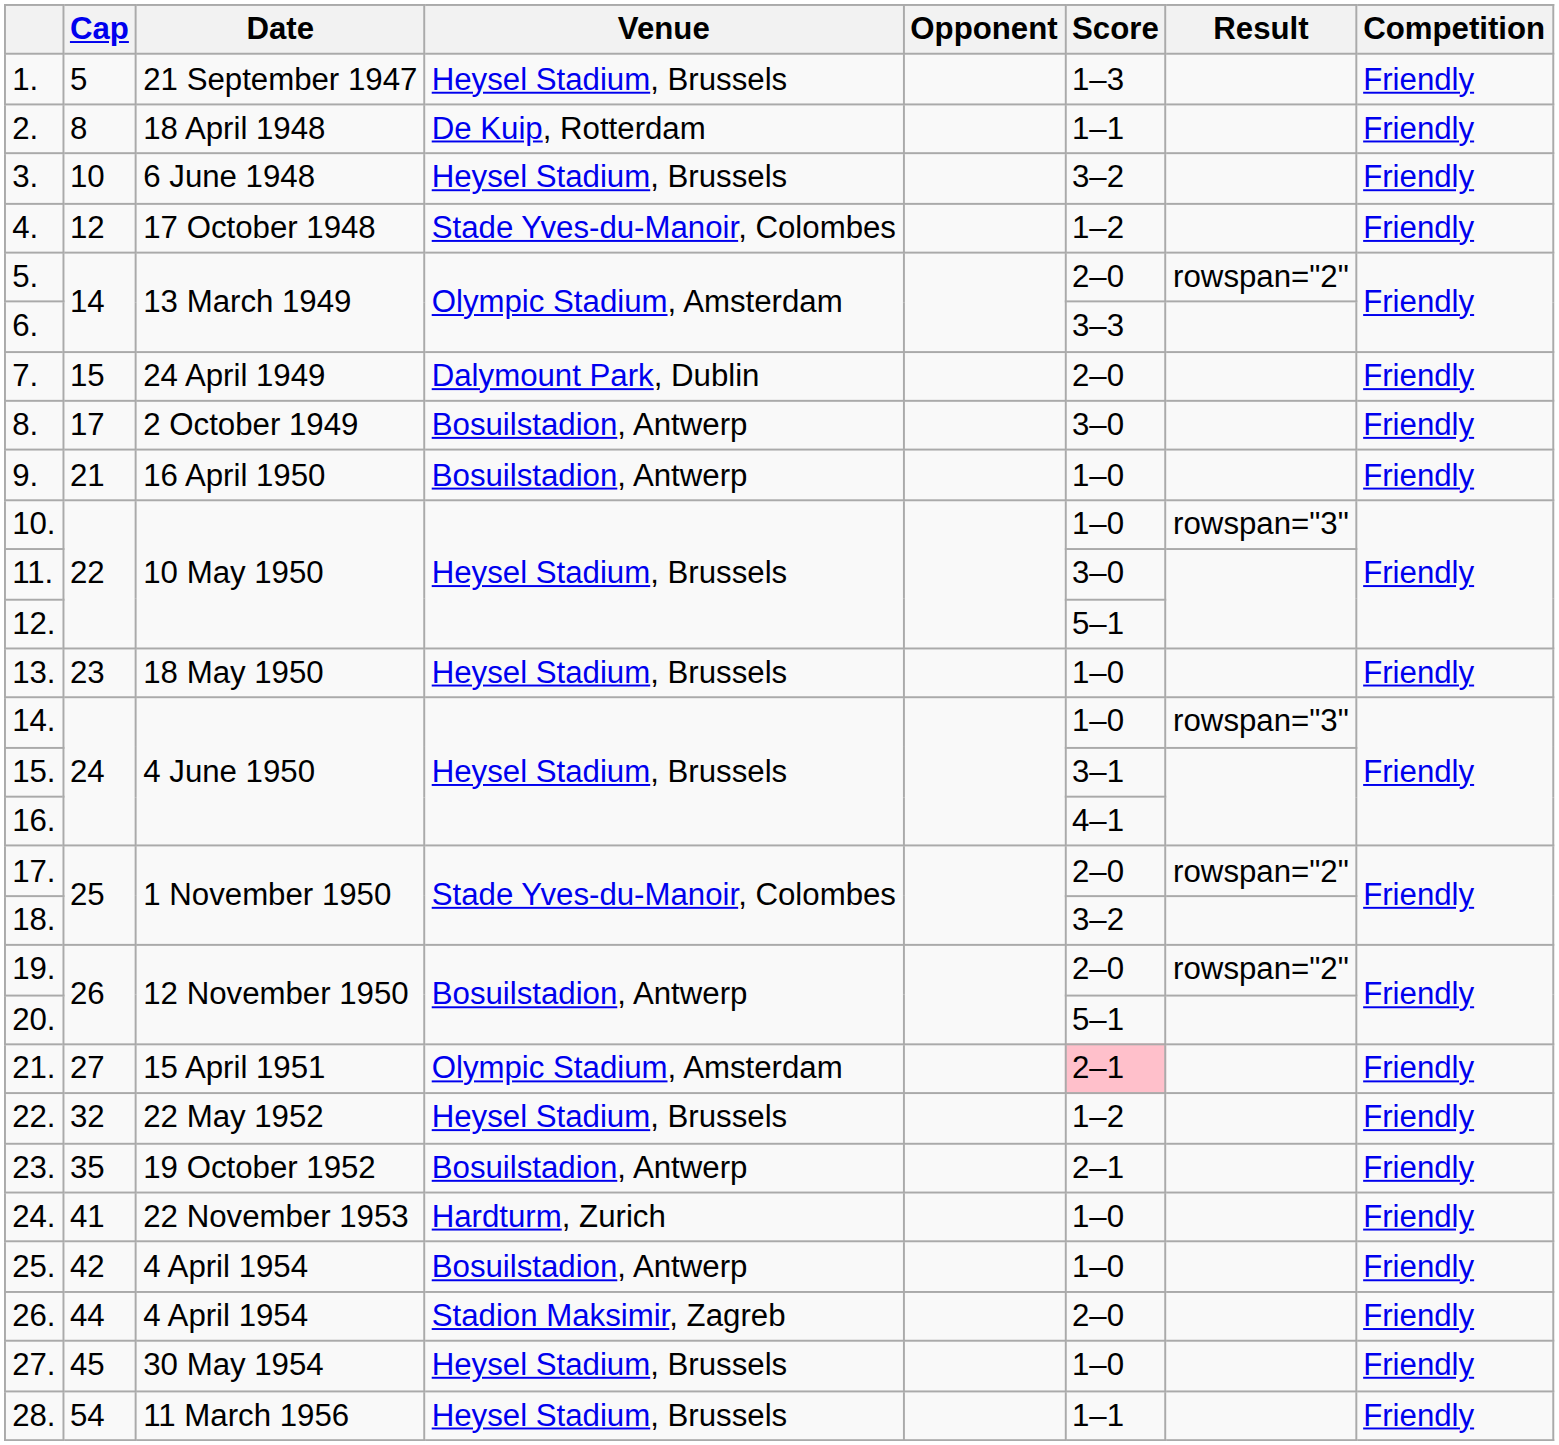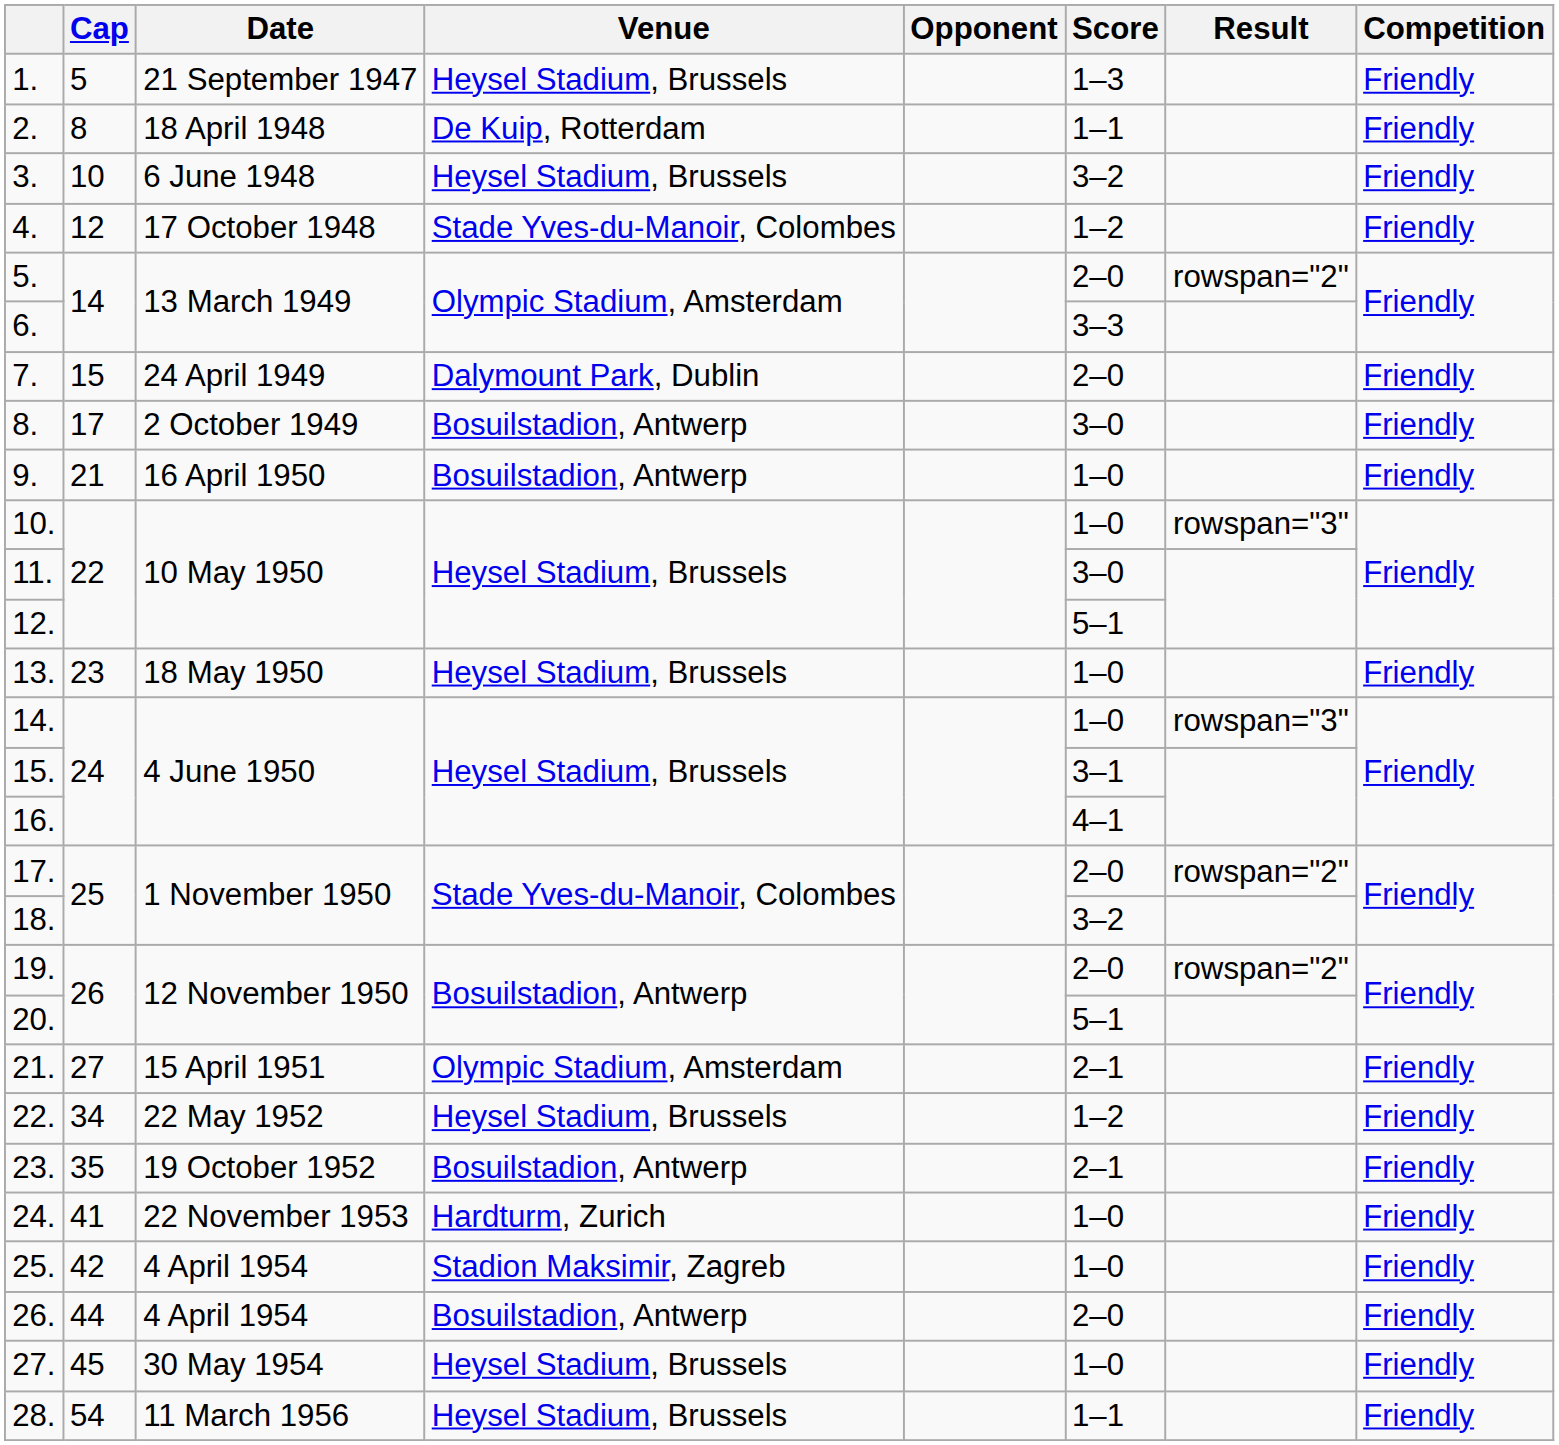21. | Score: pink background -> no background
22. | Cap: 32 -> 34
25. | Venue: Bosuilstadion, Antwerp -> Stadion Maksimir, Zagreb
26. | Venue: Stadion Maksimir, Zagreb -> Bosuilstadion, Antwerp
